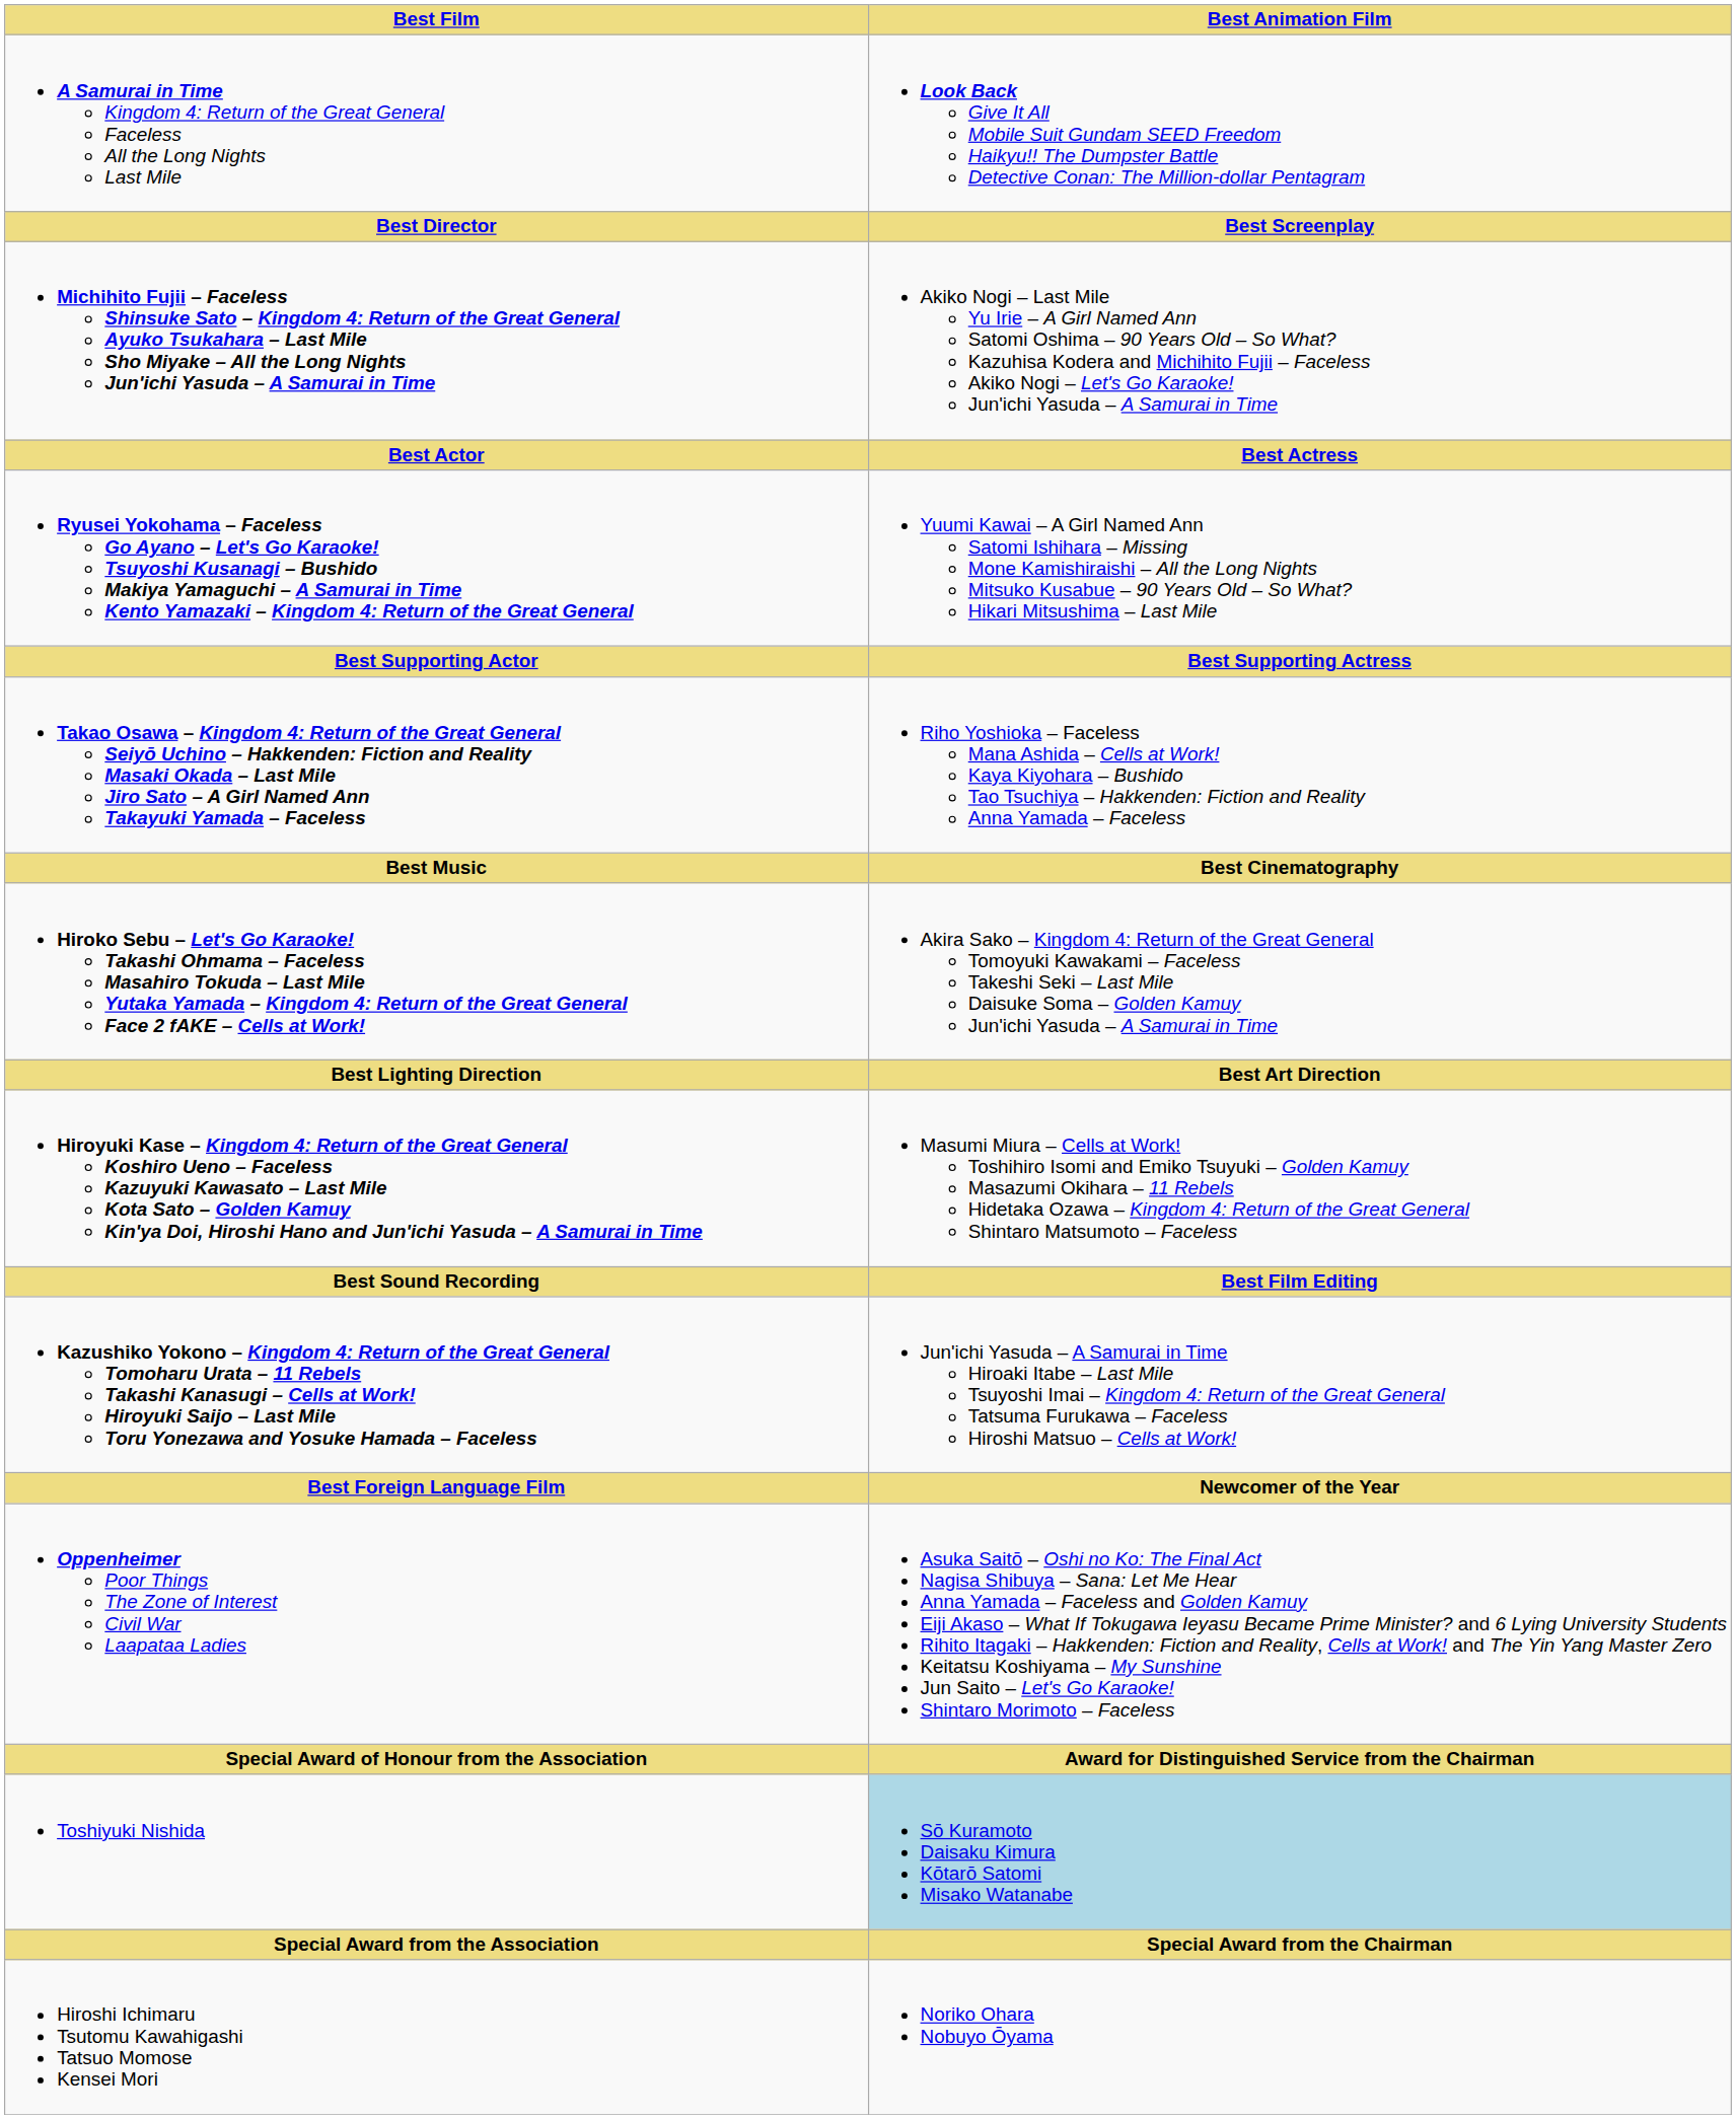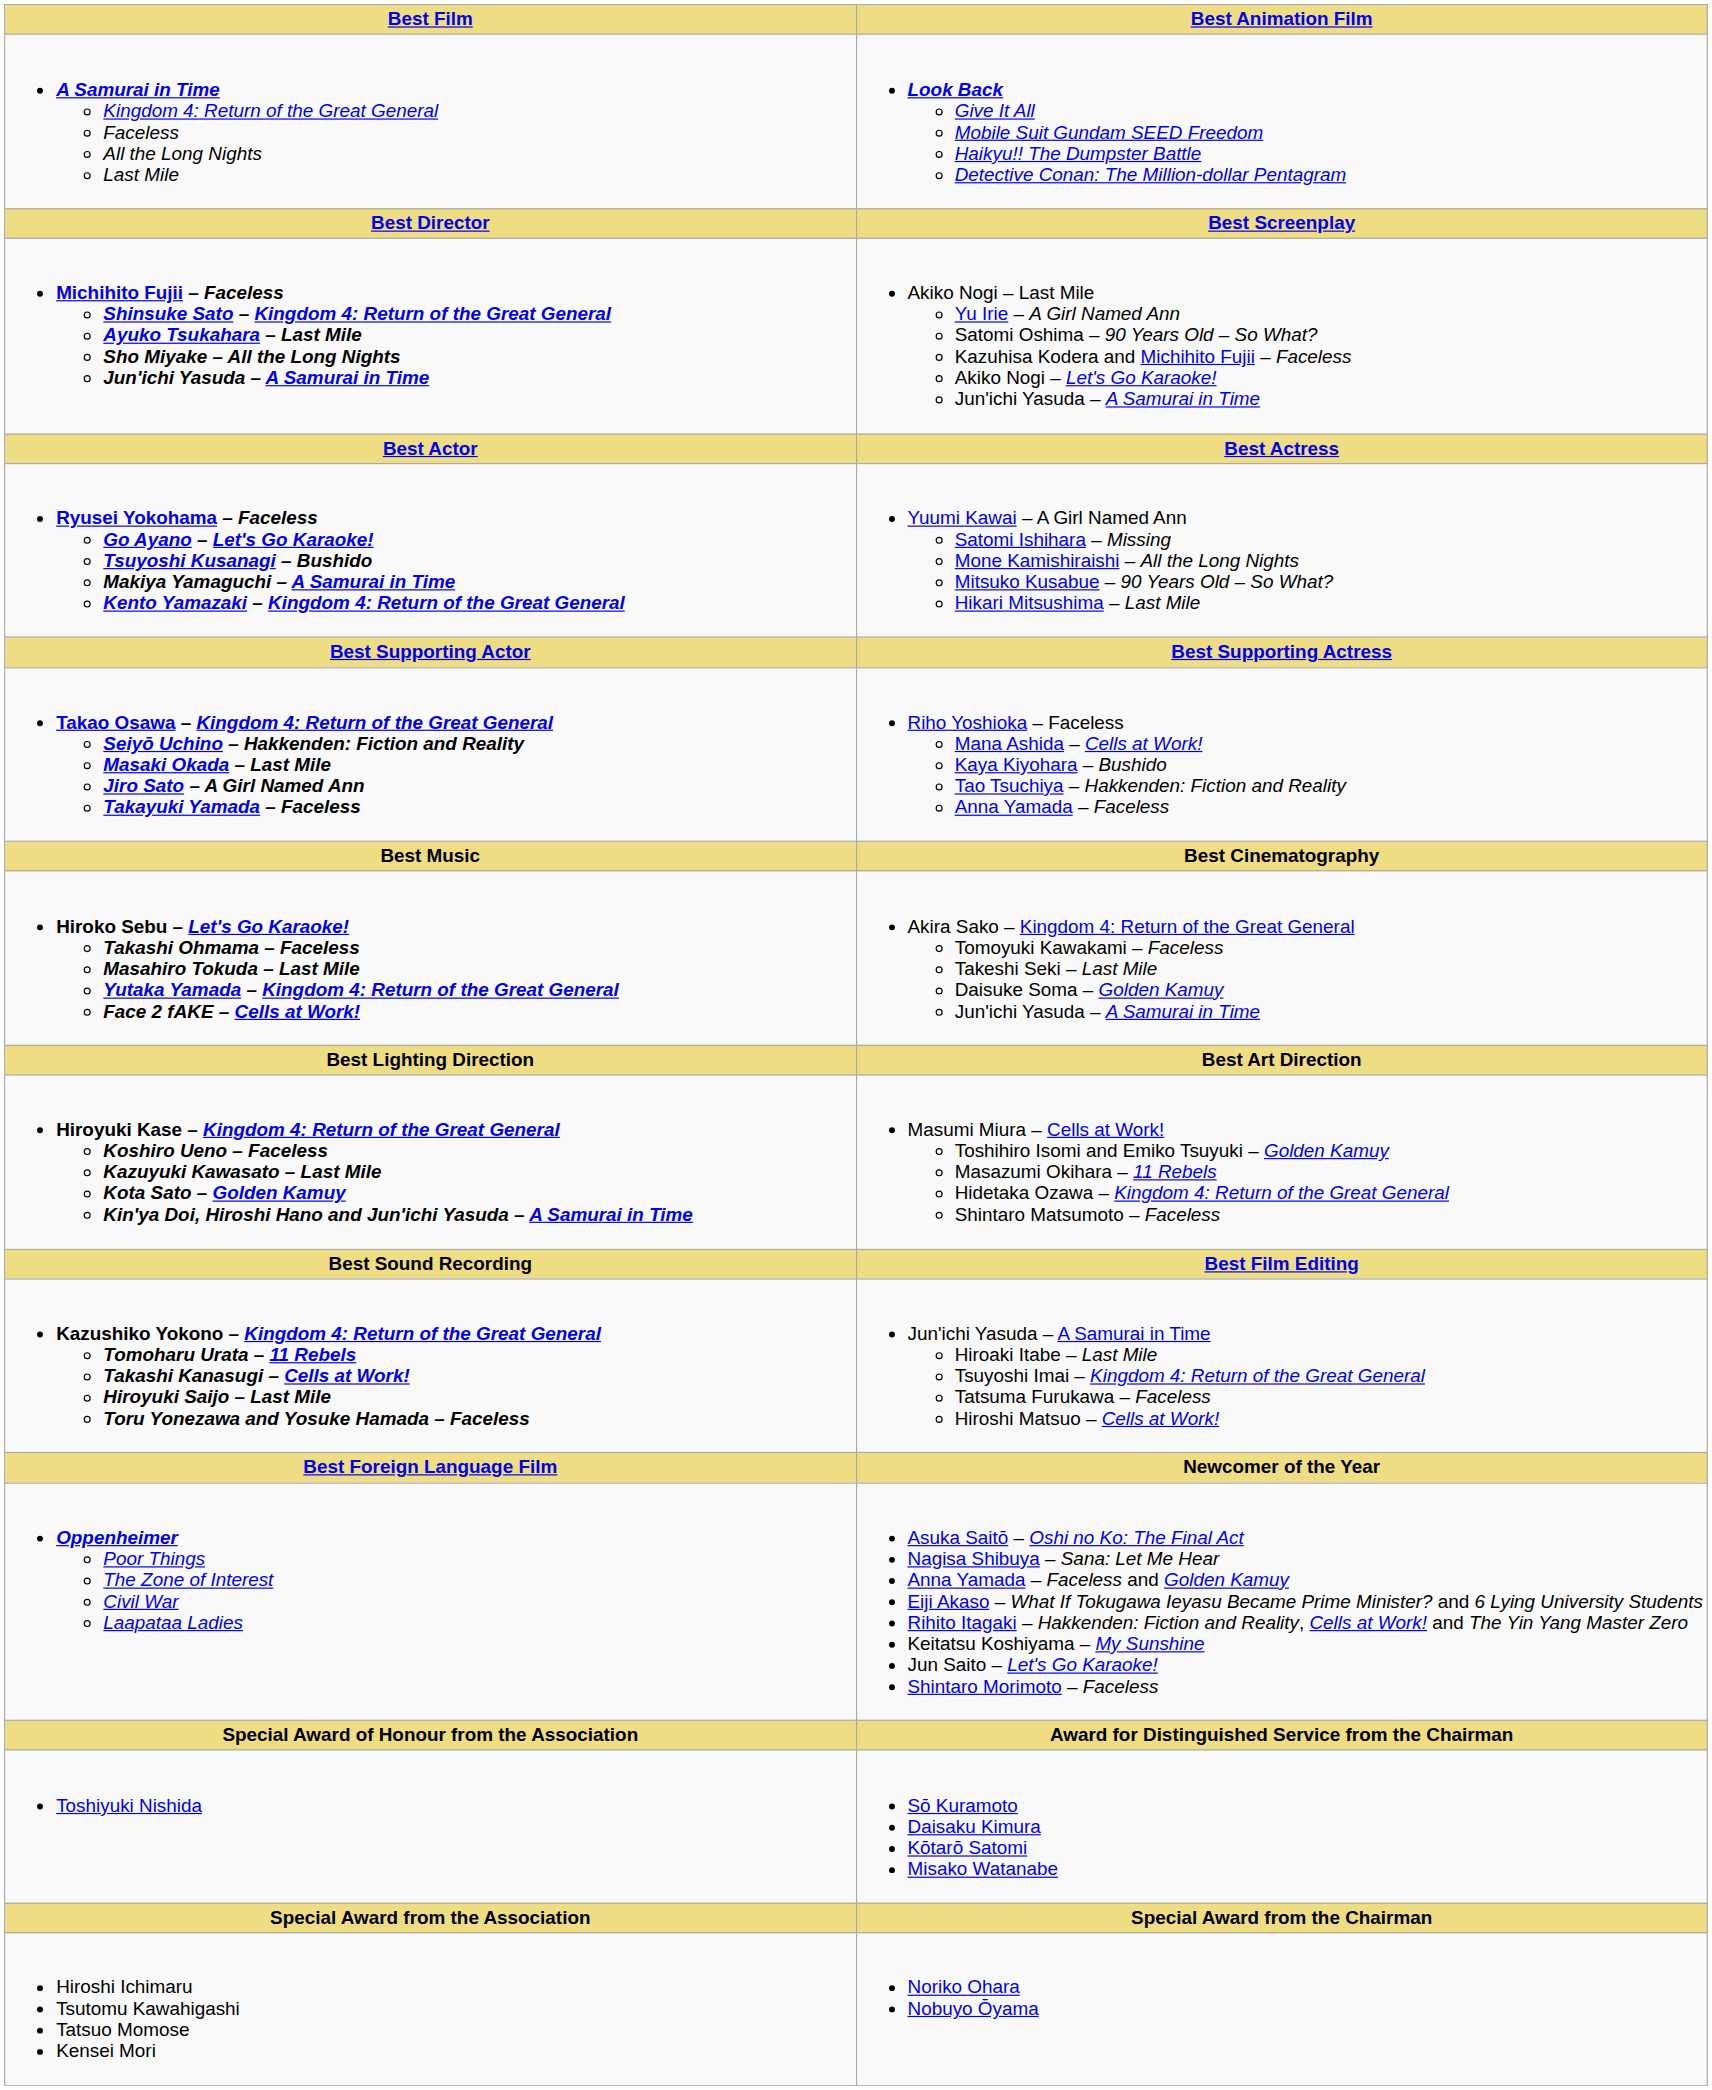Toshiyuki Nishida | Best Animation Film: lightblue background -> no background
